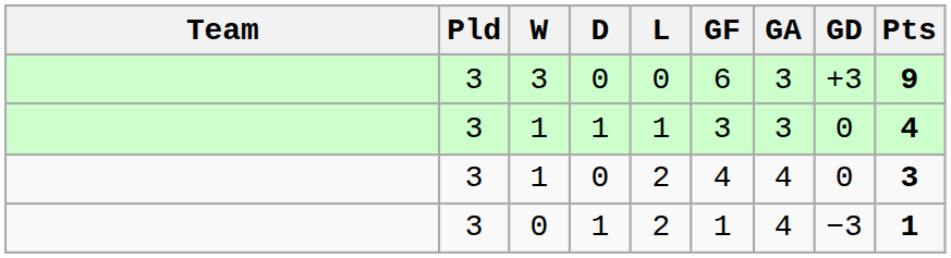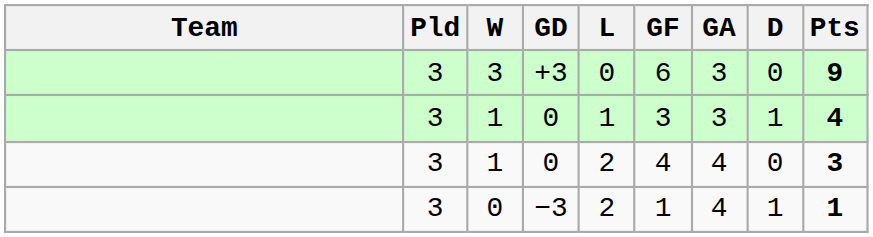columns swapped: D <-> GD
